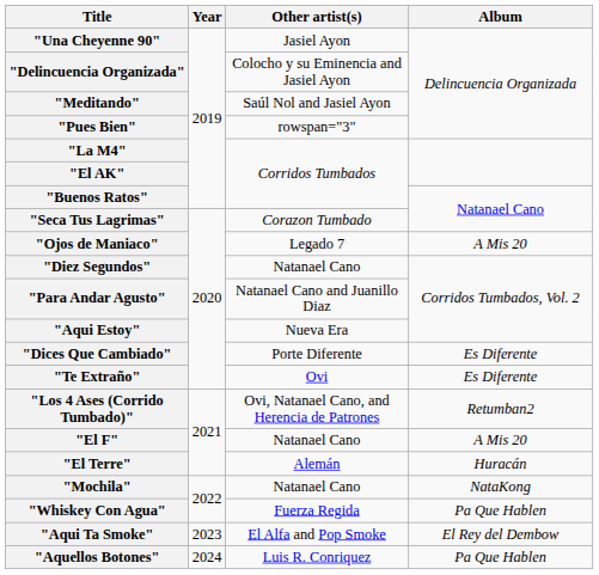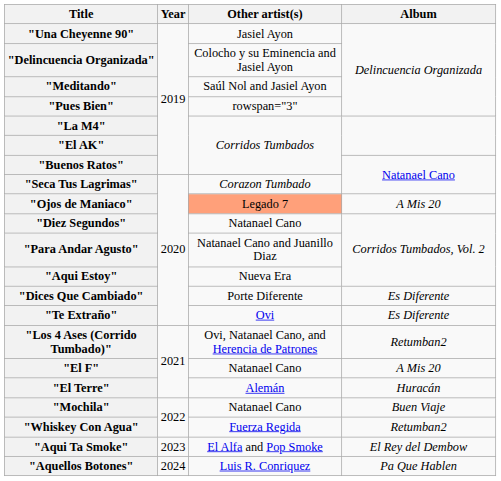"Ojos de Maniaco" | Other artist(s): no background -> lightsalmon background
"Mochila" | Album: NataKong -> Buen Viaje
"Whiskey Con Agua" | Album: Pa Que Hablen -> Retumban2
